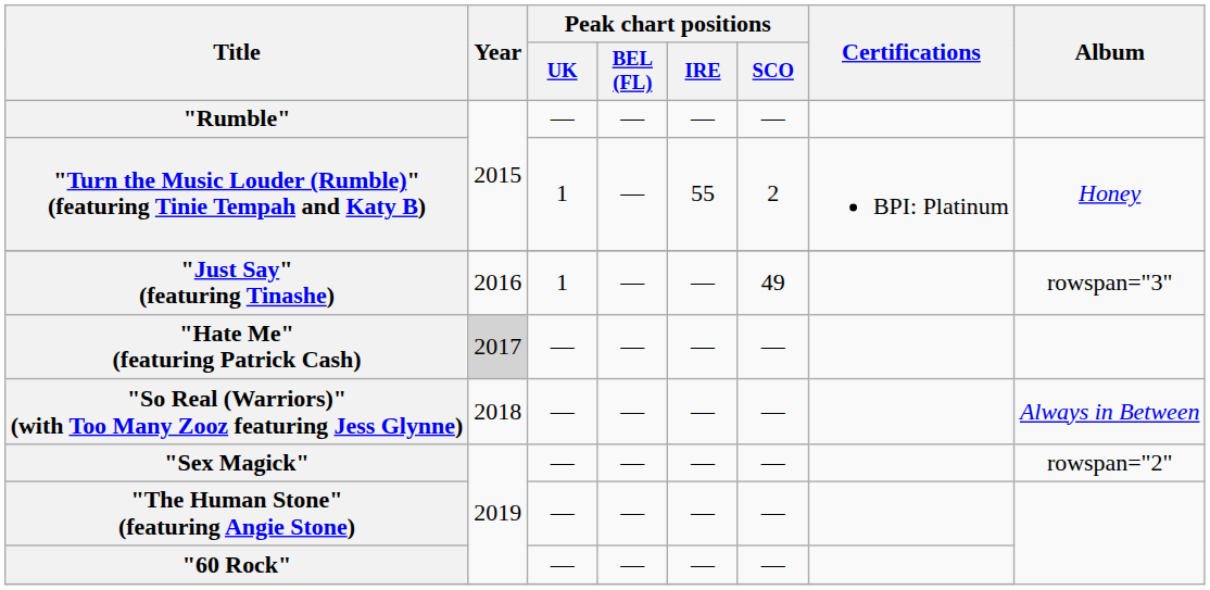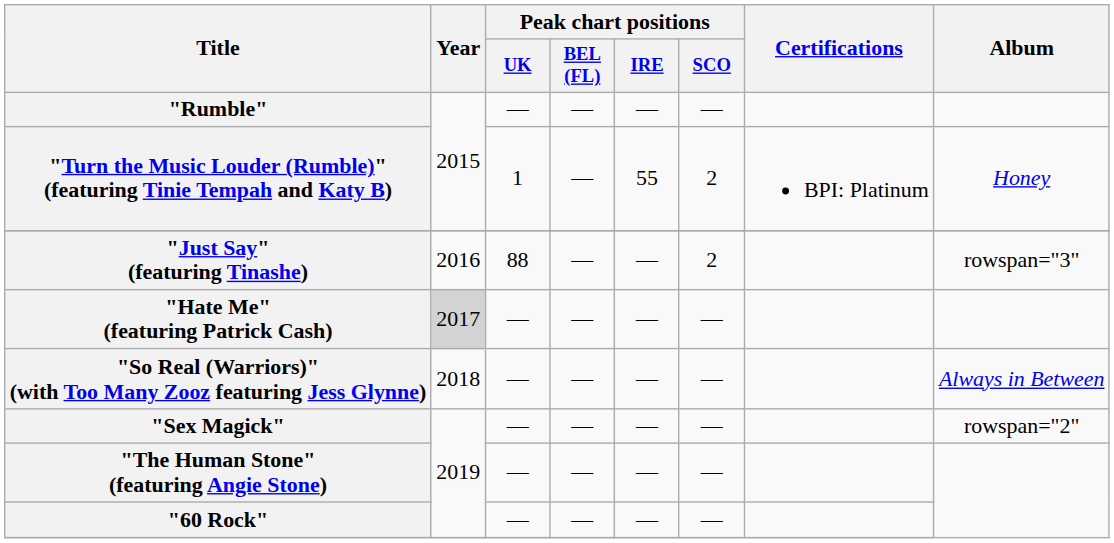"Just Say" (featuring Tinashe) | Peak chart positions / UK: 1 -> 88
"Just Say" (featuring Tinashe) | Peak chart positions / SCO: 49 -> 2
